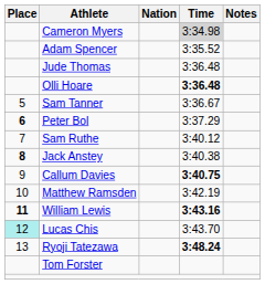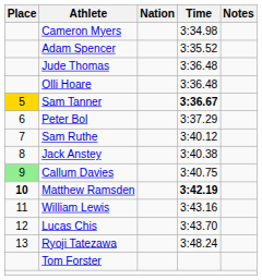Cameron Myers | Time: lightgrey background -> no background
Olli Hoare | Time: bold -> normal
Sam Tanner | Place: no background -> gold background
Sam Tanner | Time: normal -> bold
Peter Bol | Place: bold -> normal
Jack Anstey | Place: bold -> normal
Callum Davies | Place: no background -> lightgreen background
Callum Davies | Time: bold -> normal
Matthew Ramsden | Place: normal -> bold
Matthew Ramsden | Time: normal -> bold
William Lewis | Place: bold -> normal
William Lewis | Time: bold -> normal
Lucas Chis | Place: paleturquoise background -> no background
Ryoji Tatezawa | Time: bold -> normal
